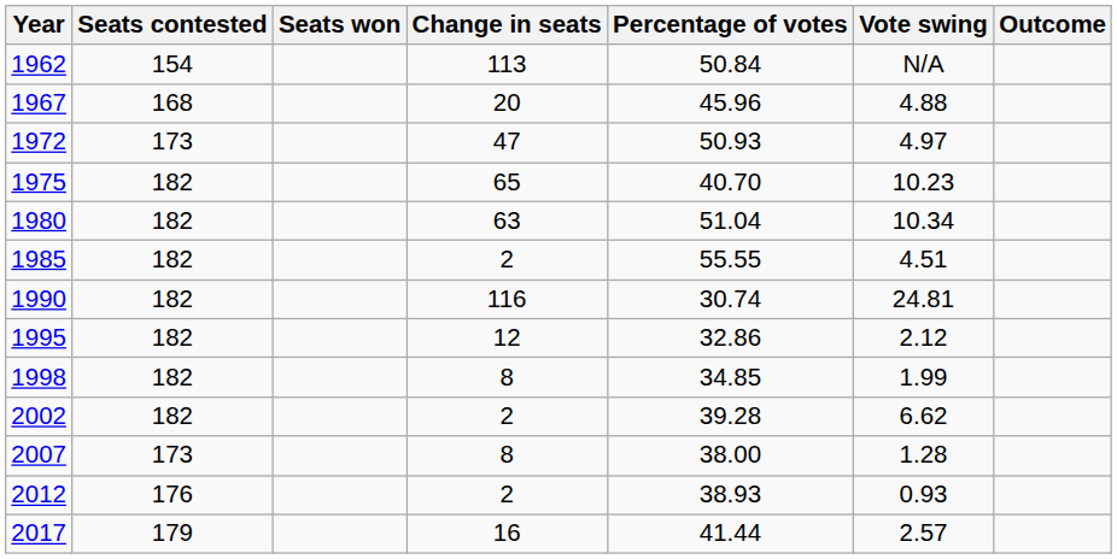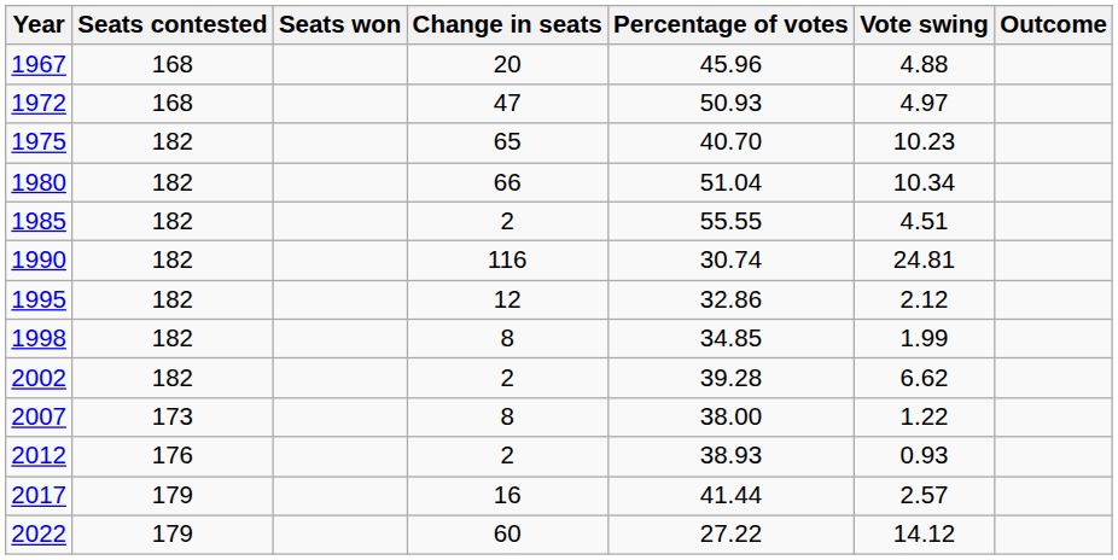- row: 1962 | 154 | 113 | 50.84 | N/A
1972 | Seats contested: 173 -> 168
1980 | Change in seats: 63 -> 66
2007 | Vote swing: 1.28 -> 1.22
+ row: 2022 | 179 | 60 | 27.22 | 14.12
